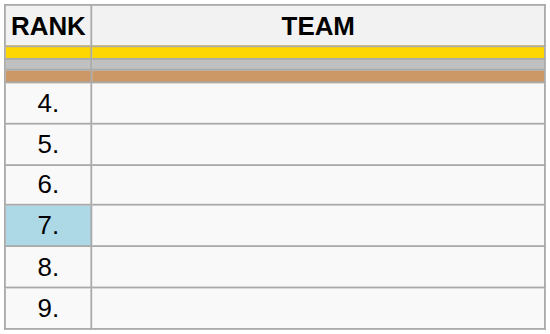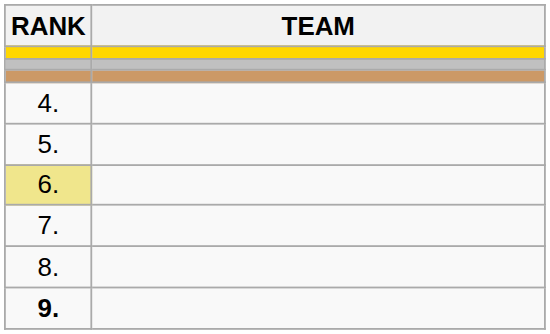row 7 | RANK: no background -> khaki background
row 8 | RANK: lightblue background -> no background
row 10 | RANK: normal -> bold
